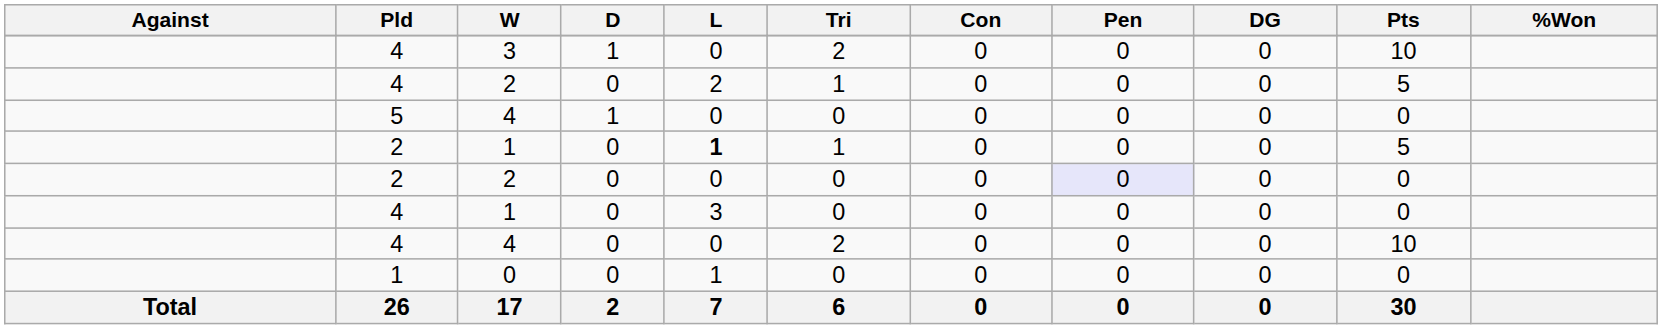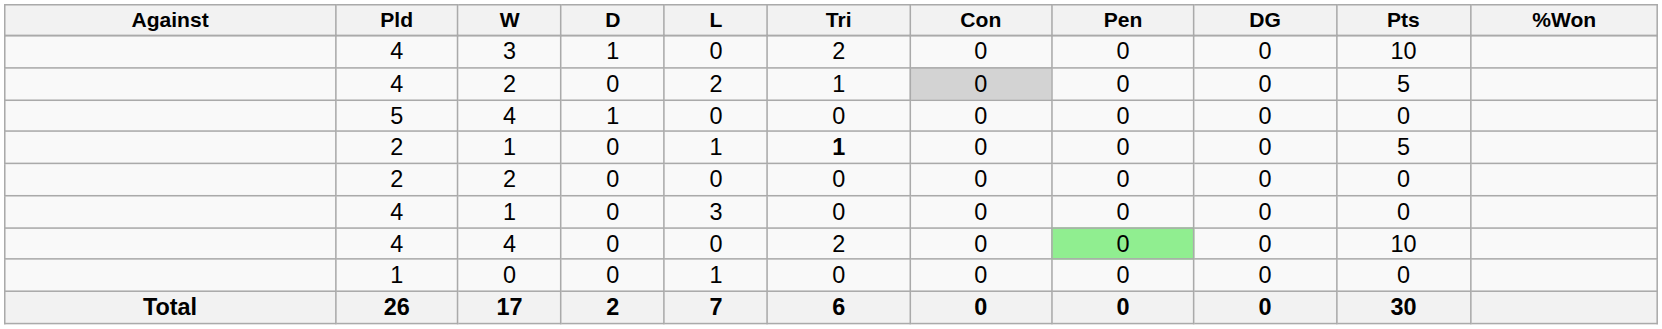row 3 | Con: no background -> lightgrey background
row 5 | L: bold -> normal
row 5 | Tri: normal -> bold
row 6 | Pen: lavender background -> no background
row 8 | Pen: no background -> lightgreen background
